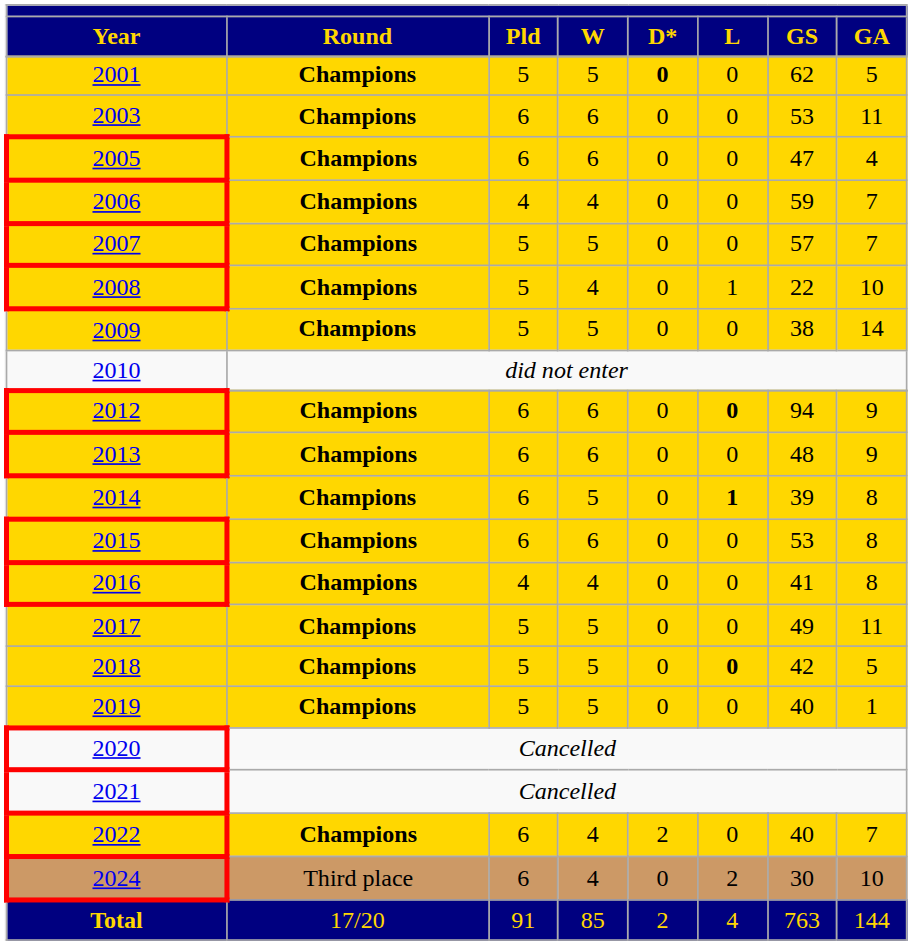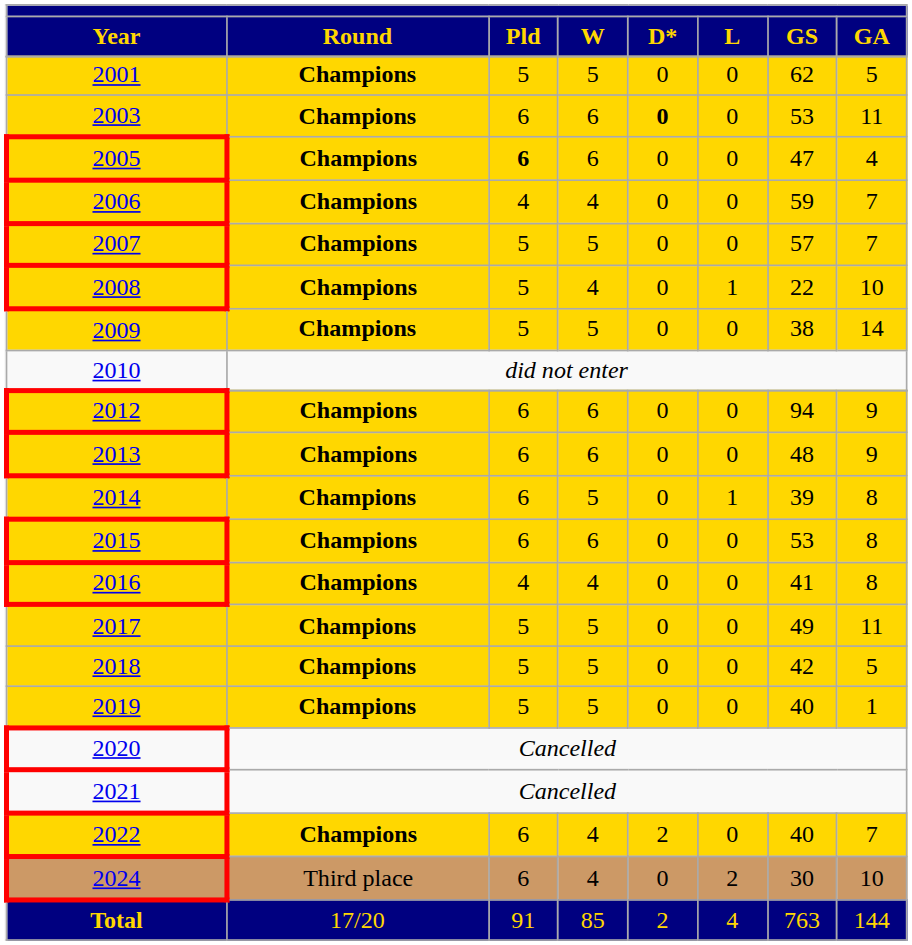2001 | D*: bold -> normal
2003 | D*: normal -> bold
2005 | Pld: normal -> bold
2012 | L: bold -> normal
2014 | L: bold -> normal
2018 | L: bold -> normal
